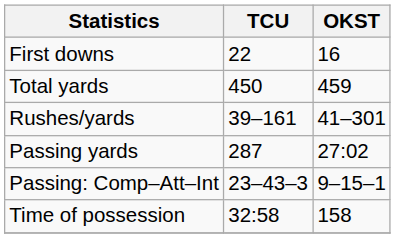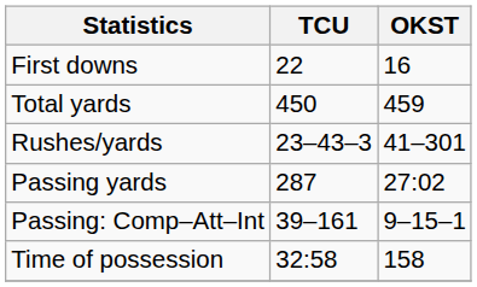Rushes/yards | TCU: 39–161 -> 23–43–3
Passing: Comp–Att–Int | TCU: 23–43–3 -> 39–161
